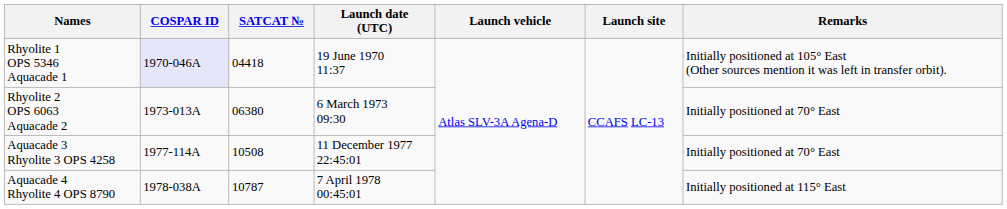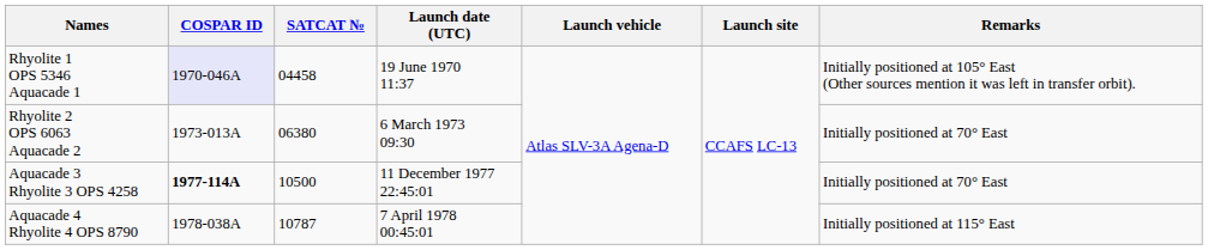Rhyolite 1 OPS 5346 Aquacade 1 | SATCAT №: 04418 -> 04458
Aquacade 3 Rhyolite 3 OPS 4258 | COSPAR ID: normal -> bold
Aquacade 3 Rhyolite 3 OPS 4258 | SATCAT №: 10508 -> 10500
